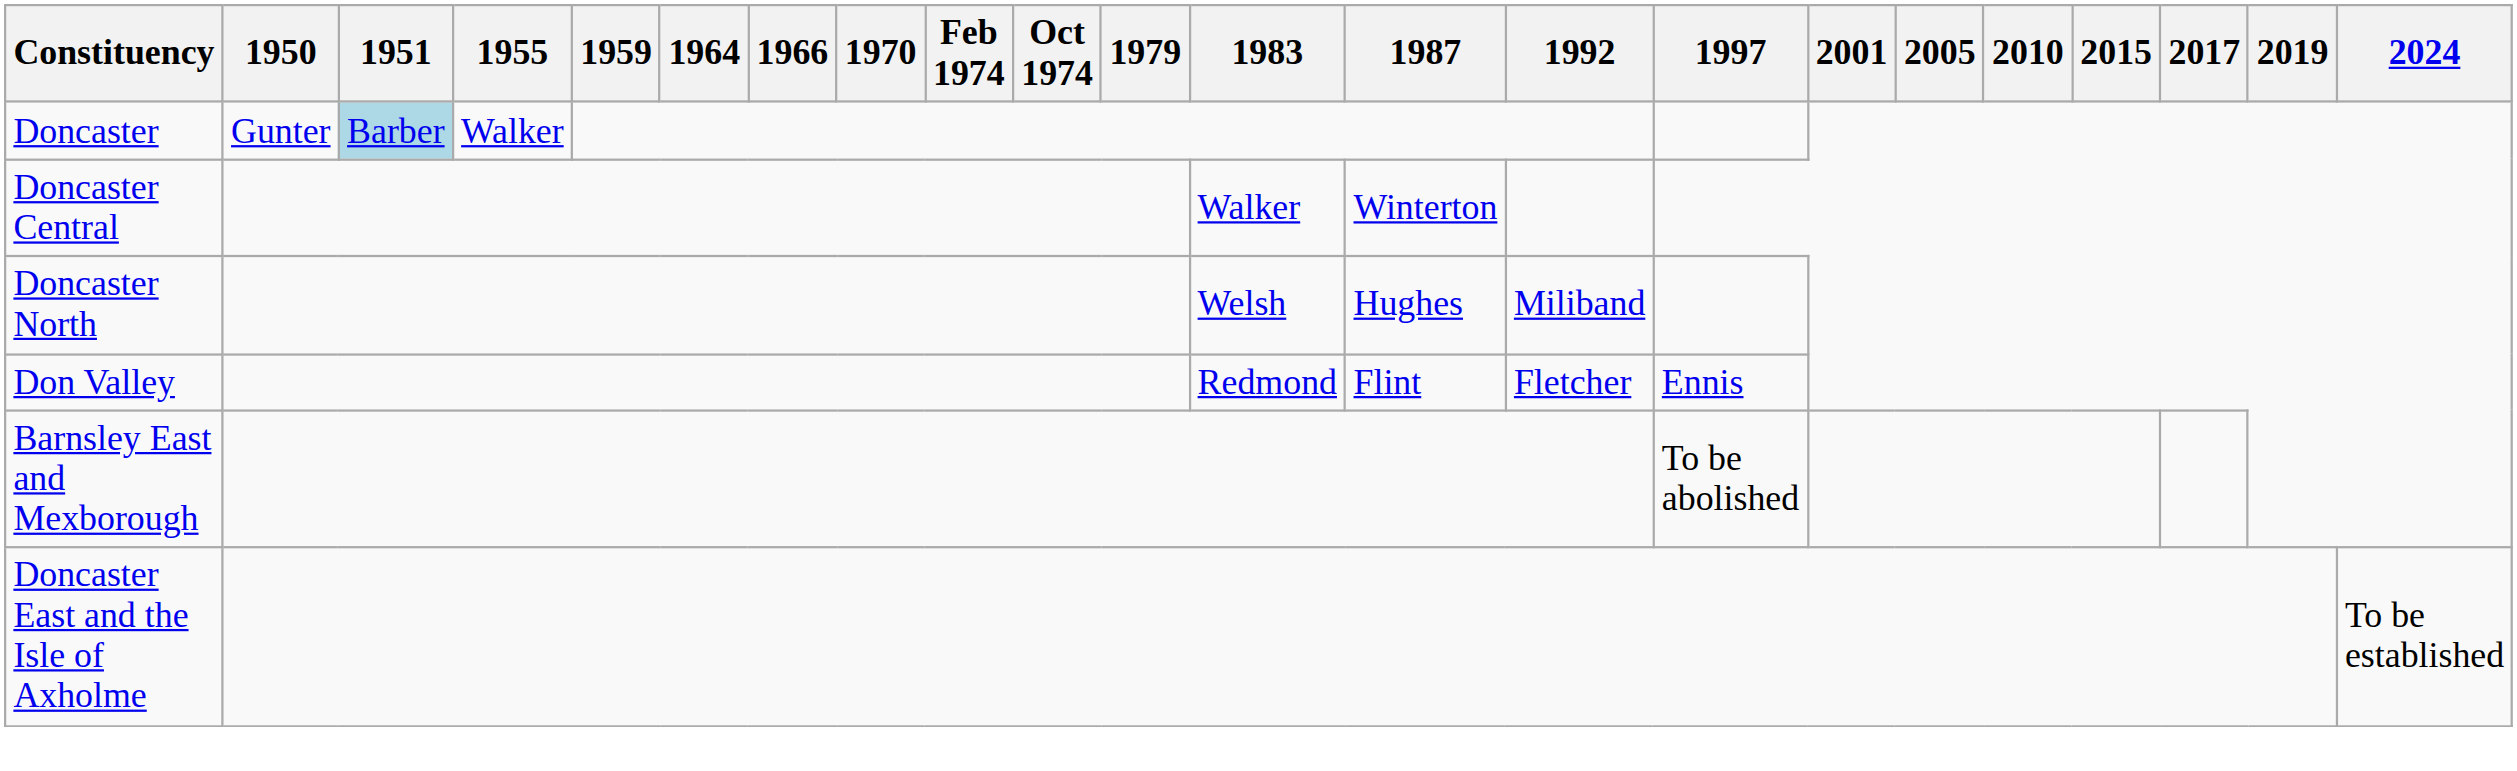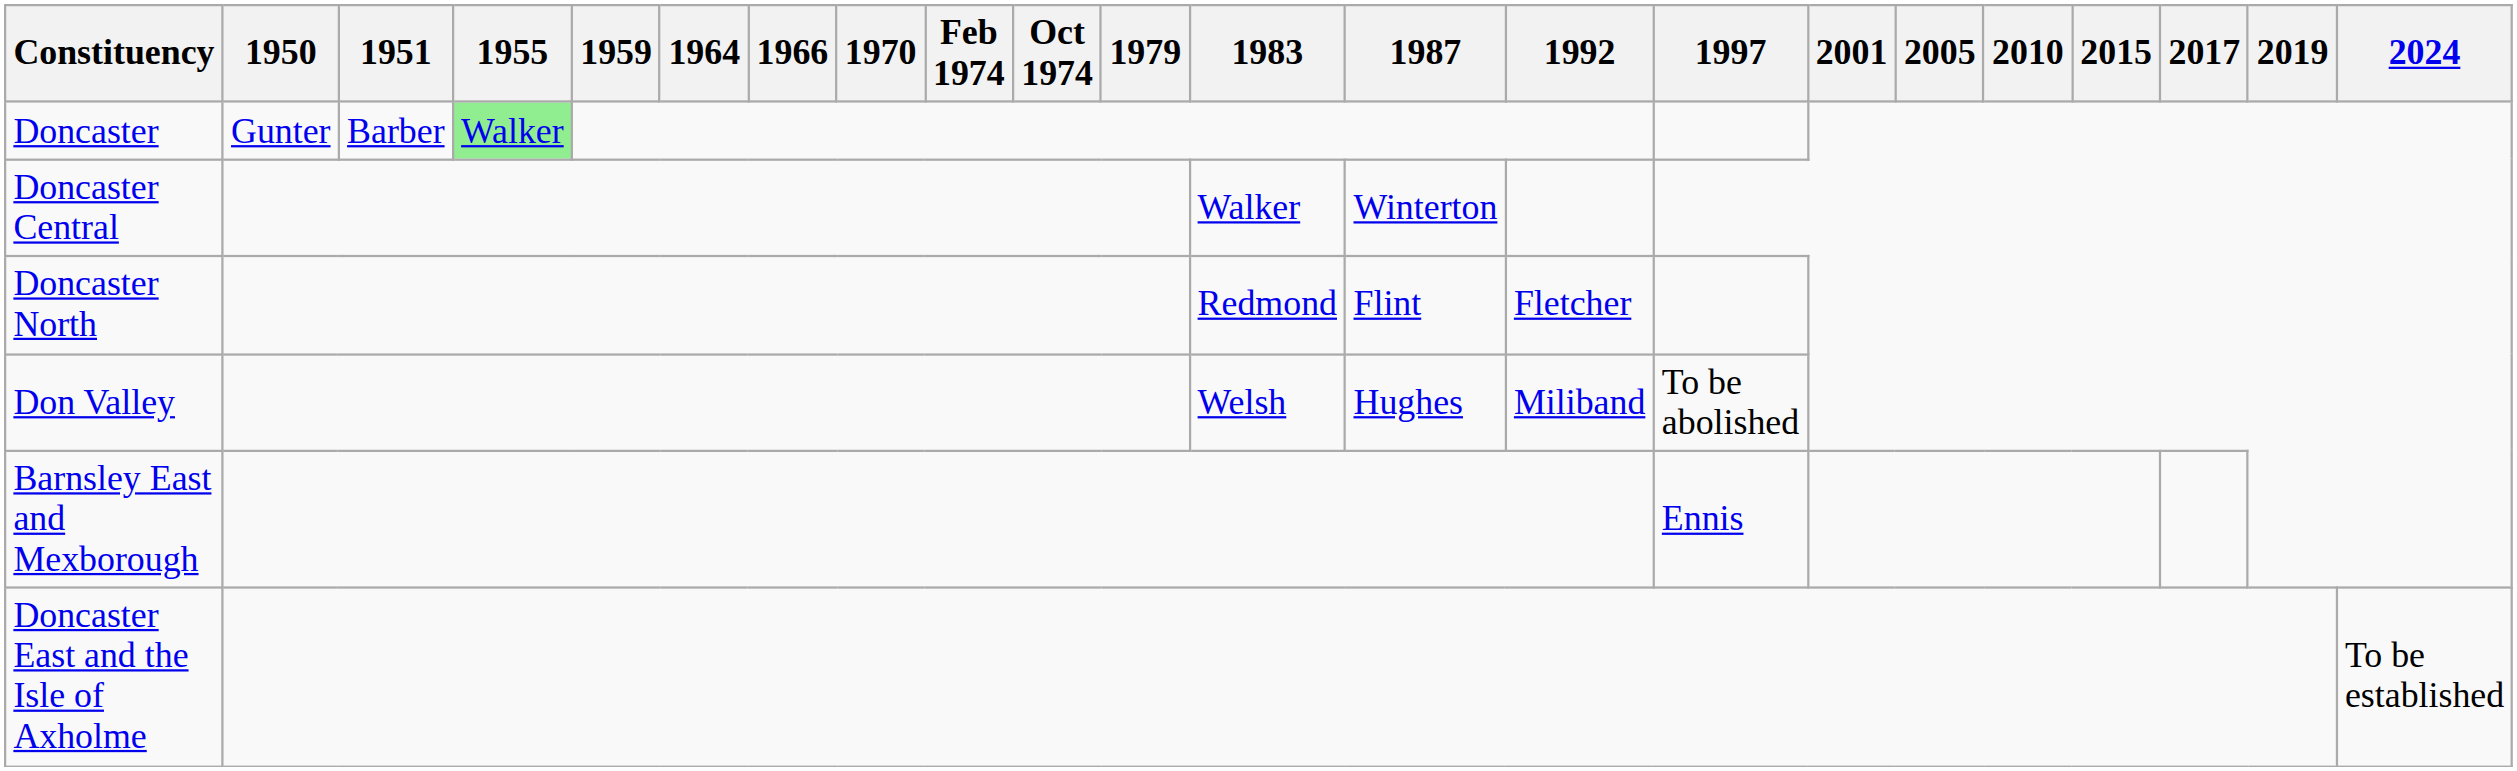Doncaster | 1951: lightblue background -> no background
Doncaster | 1955: no background -> lightgreen background
Doncaster North | 1983: Welsh -> Redmond
Doncaster North | 1987: Hughes -> Flint
Doncaster North | 1992: Miliband -> Fletcher
Don Valley | 1983: Redmond -> Welsh
Don Valley | 1987: Flint -> Hughes
Don Valley | 1992: Fletcher -> Miliband
Don Valley | 1997: Ennis -> To be abolished
Barnsley East and Mexborough | 1997: To be abolished -> Ennis
